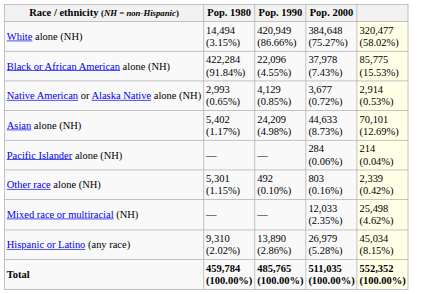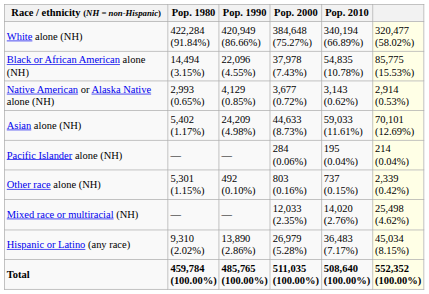+ column: Pop. 2010 | 340,194 (66.89%) | 54,835 (10.78%) | 3,143 (0.62%) | 59,033 (11.61%) | 195 (0.04%) | 737 (0.15%) | 14,020 (2.76%) | 36,483 (7.17%) | 508,640 (100.00%)
White alone (NH) | Pop. 1980: 14,494 (3.15%) -> 422,284 (91.84%)
Black or African American alone (NH) | Pop. 1980: 422,284 (91.84%) -> 14,494 (3.15%)
